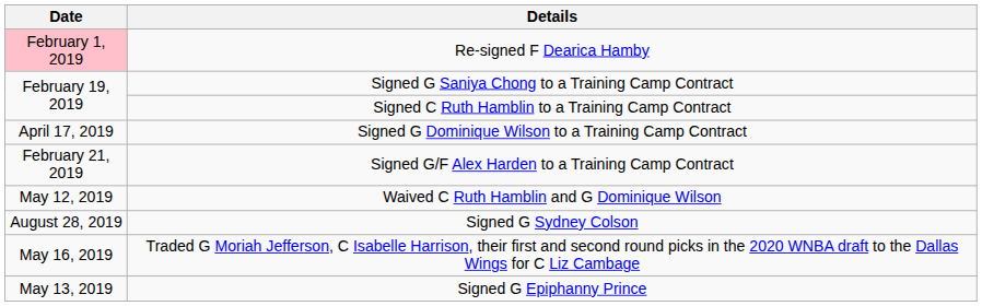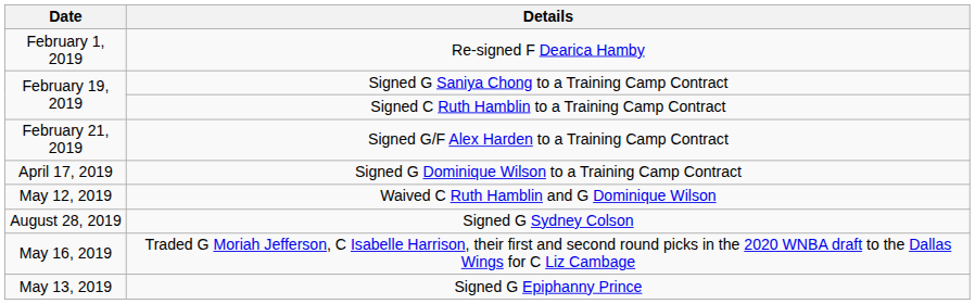Re-signed F Dearica Hamby | Date: pink background -> no background
rows swapped: Signed G/F Alex Harden to a Training Camp Contract <-> Signed G Dominique Wilson to a Training Camp Contract
